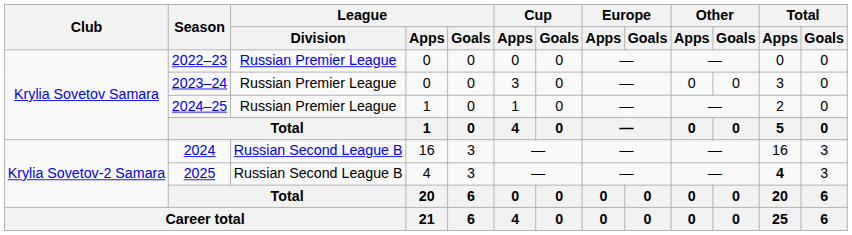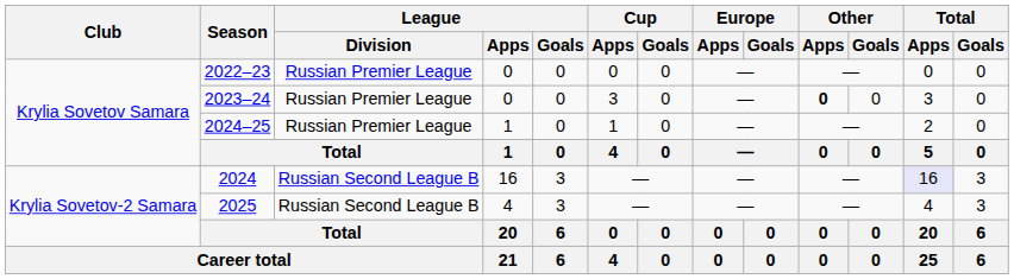2023–24 | Other / Apps: normal -> bold
2024 | Total / Apps: no background -> lavender background
2025 | Total / Apps: bold -> normal
